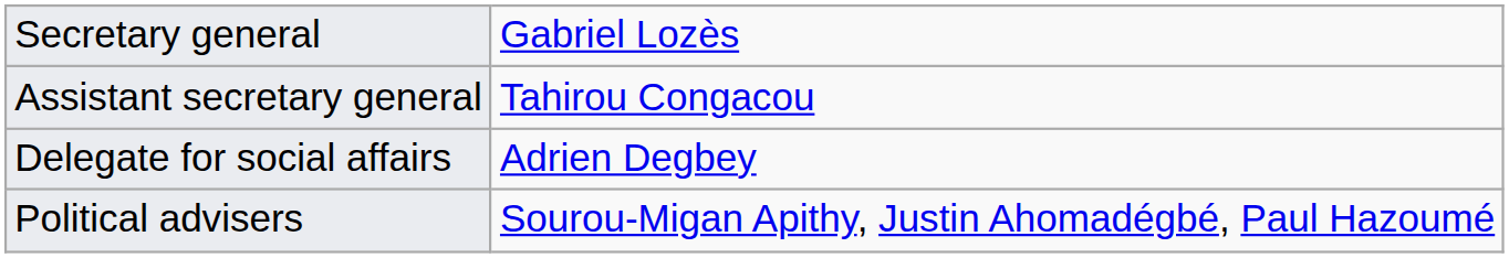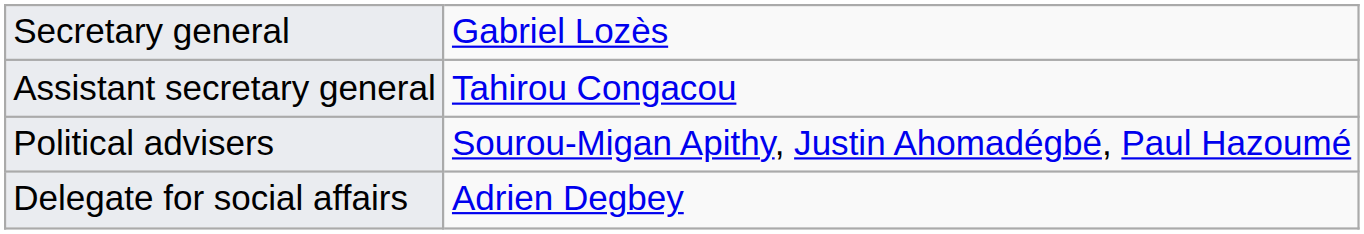rows swapped: Political advisers <-> Delegate for social affairs
